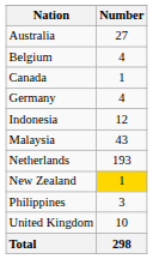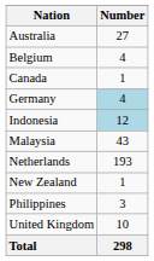Germany | Number: no background -> lightblue background
Indonesia | Number: no background -> lightblue background
New Zealand | Number: gold background -> no background
